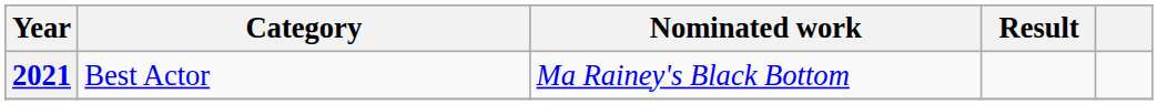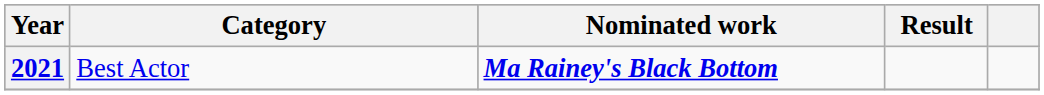2021 | Nominated work: normal -> bold
